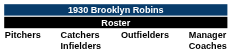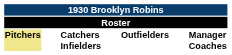Pitchers | column 1: no background -> khaki background
